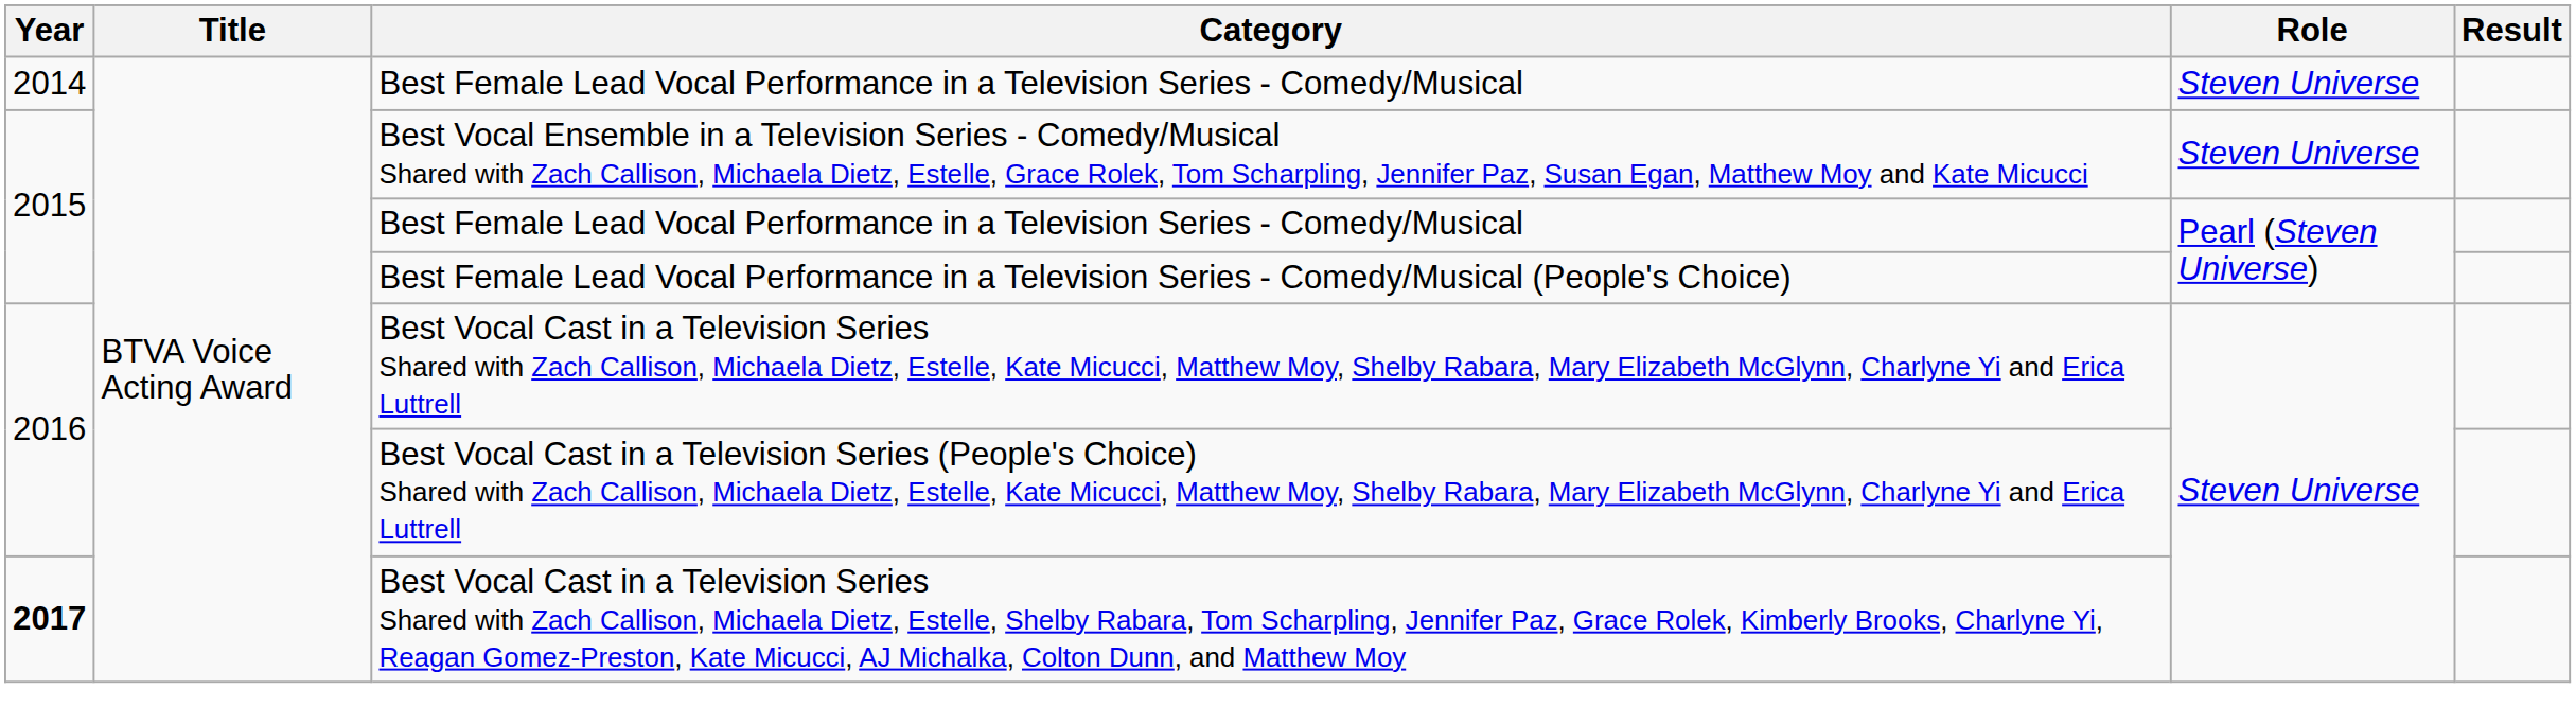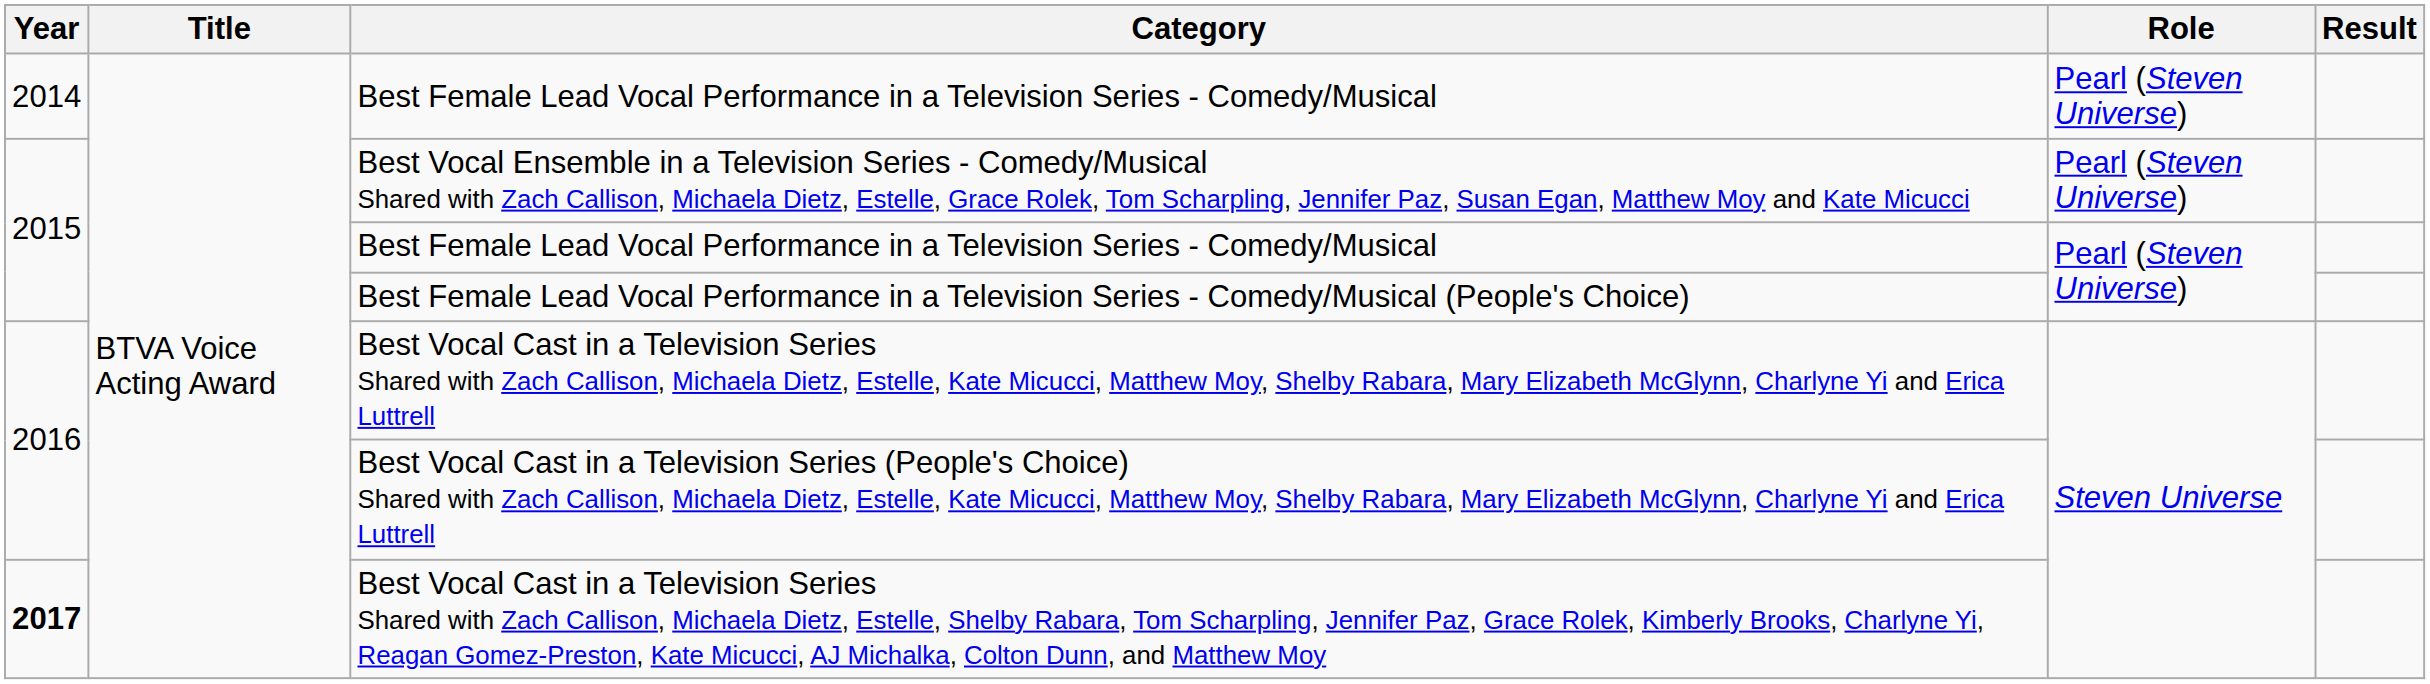row 2 | Role: Steven Universe -> Pearl (Steven Universe)
row 3 | Role: Steven Universe -> Pearl (Steven Universe)
